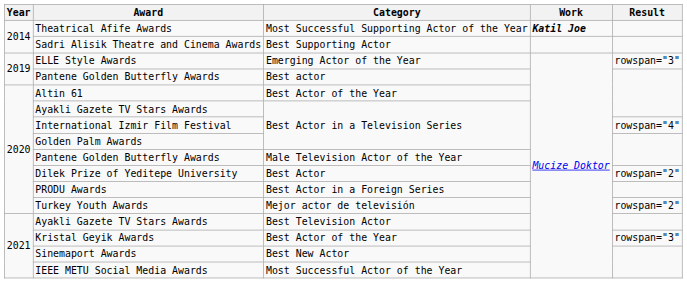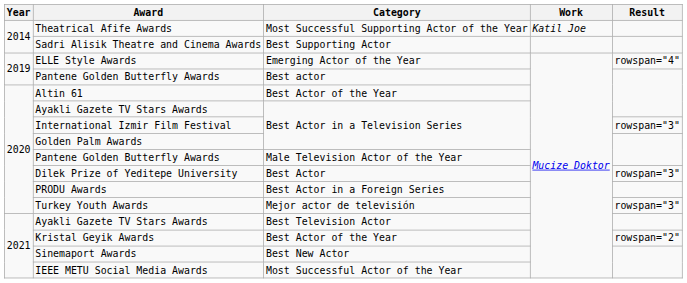Theatrical Afife Awards | Work: bold -> normal
ELLE Style Awards | Result: rowspan="3" -> rowspan="4"
International Izmir Film Festival | Result: rowspan="4" -> rowspan="3"
Dilek Prize of Yeditepe University | Result: rowspan="2" -> rowspan="3"
Turkey Youth Awards | Result: rowspan="2" -> rowspan="3"
Kristal Geyik Awards | Result: rowspan="3" -> rowspan="2"
